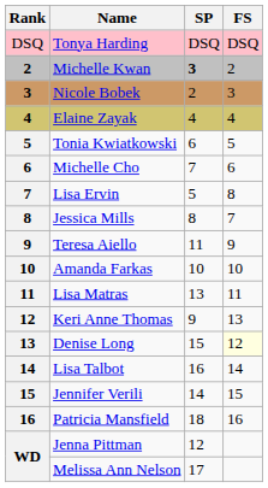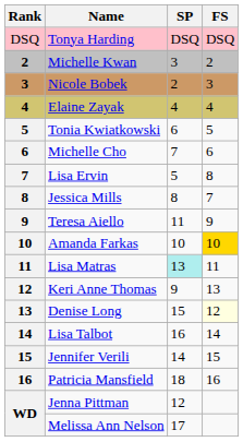Michelle Kwan | SP: bold -> normal
Amanda Farkas | FS: no background -> gold background
Lisa Matras | SP: no background -> paleturquoise background
